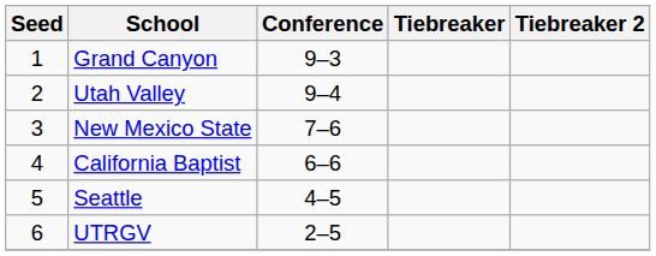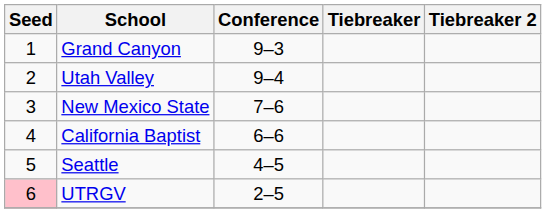UTRGV | Seed: no background -> pink background
